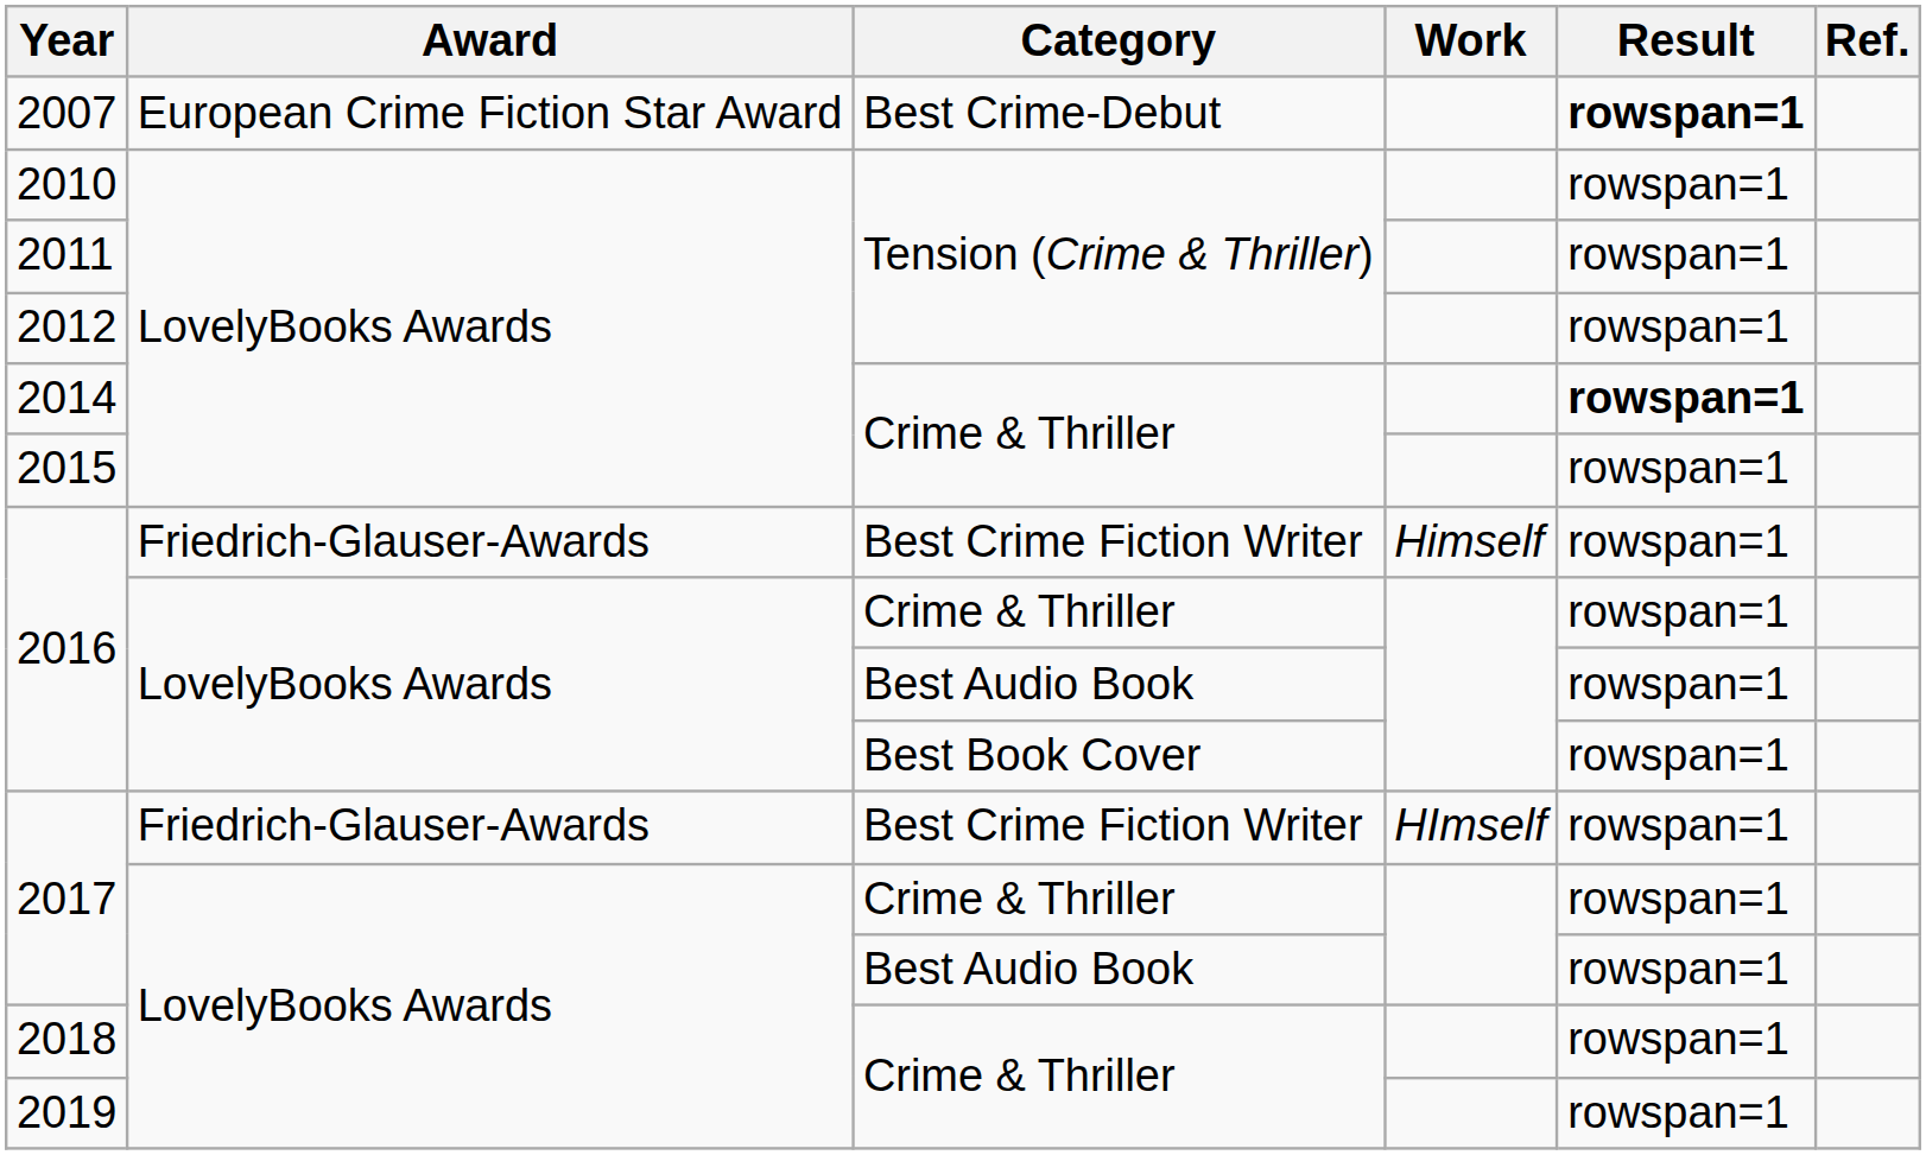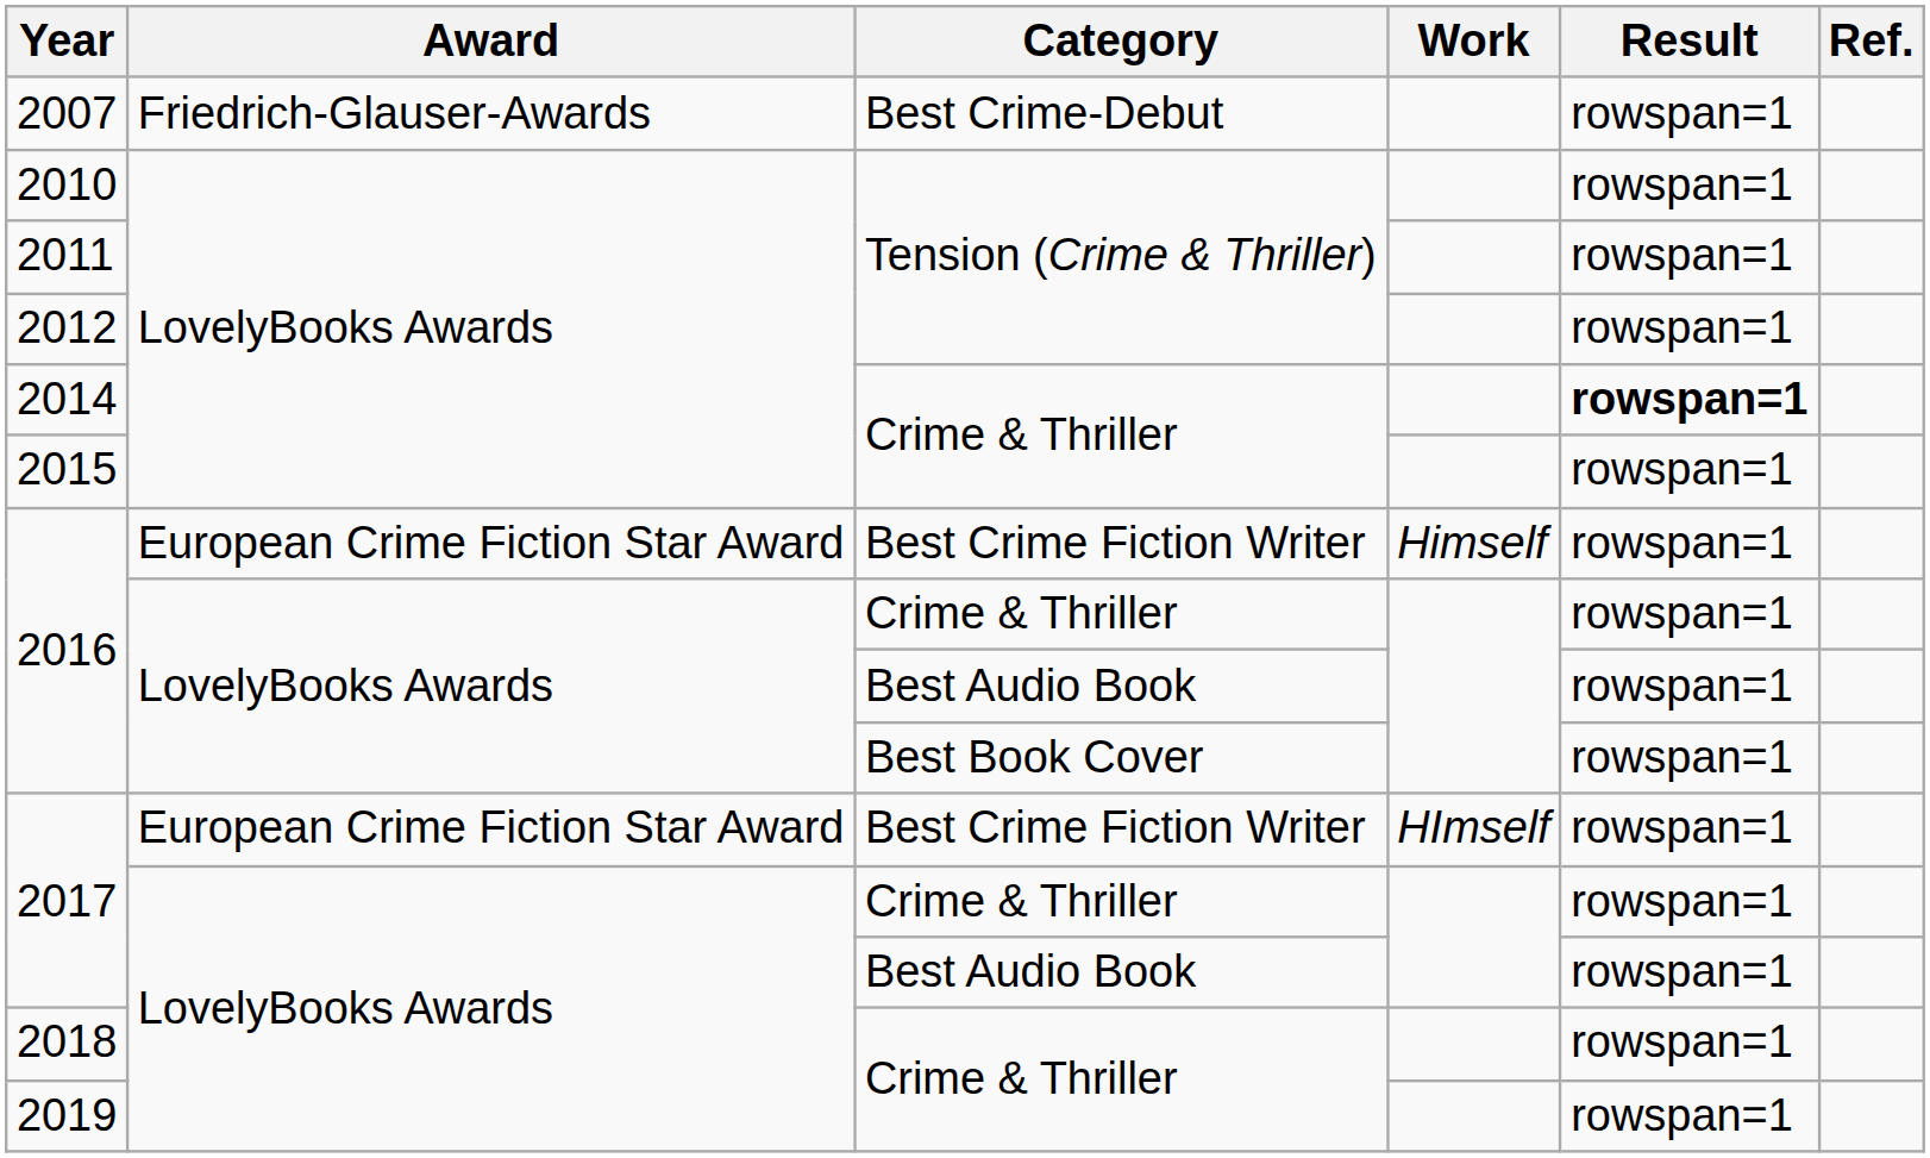2007 | Award: European Crime Fiction Star Award -> Friedrich-Glauser-Awards
2007 | Result: bold -> normal
2016 / Best Crime Fiction Writer | Award: Friedrich-Glauser-Awards -> European Crime Fiction Star Award
2017 / Best Crime Fiction Writer | Award: Friedrich-Glauser-Awards -> European Crime Fiction Star Award
